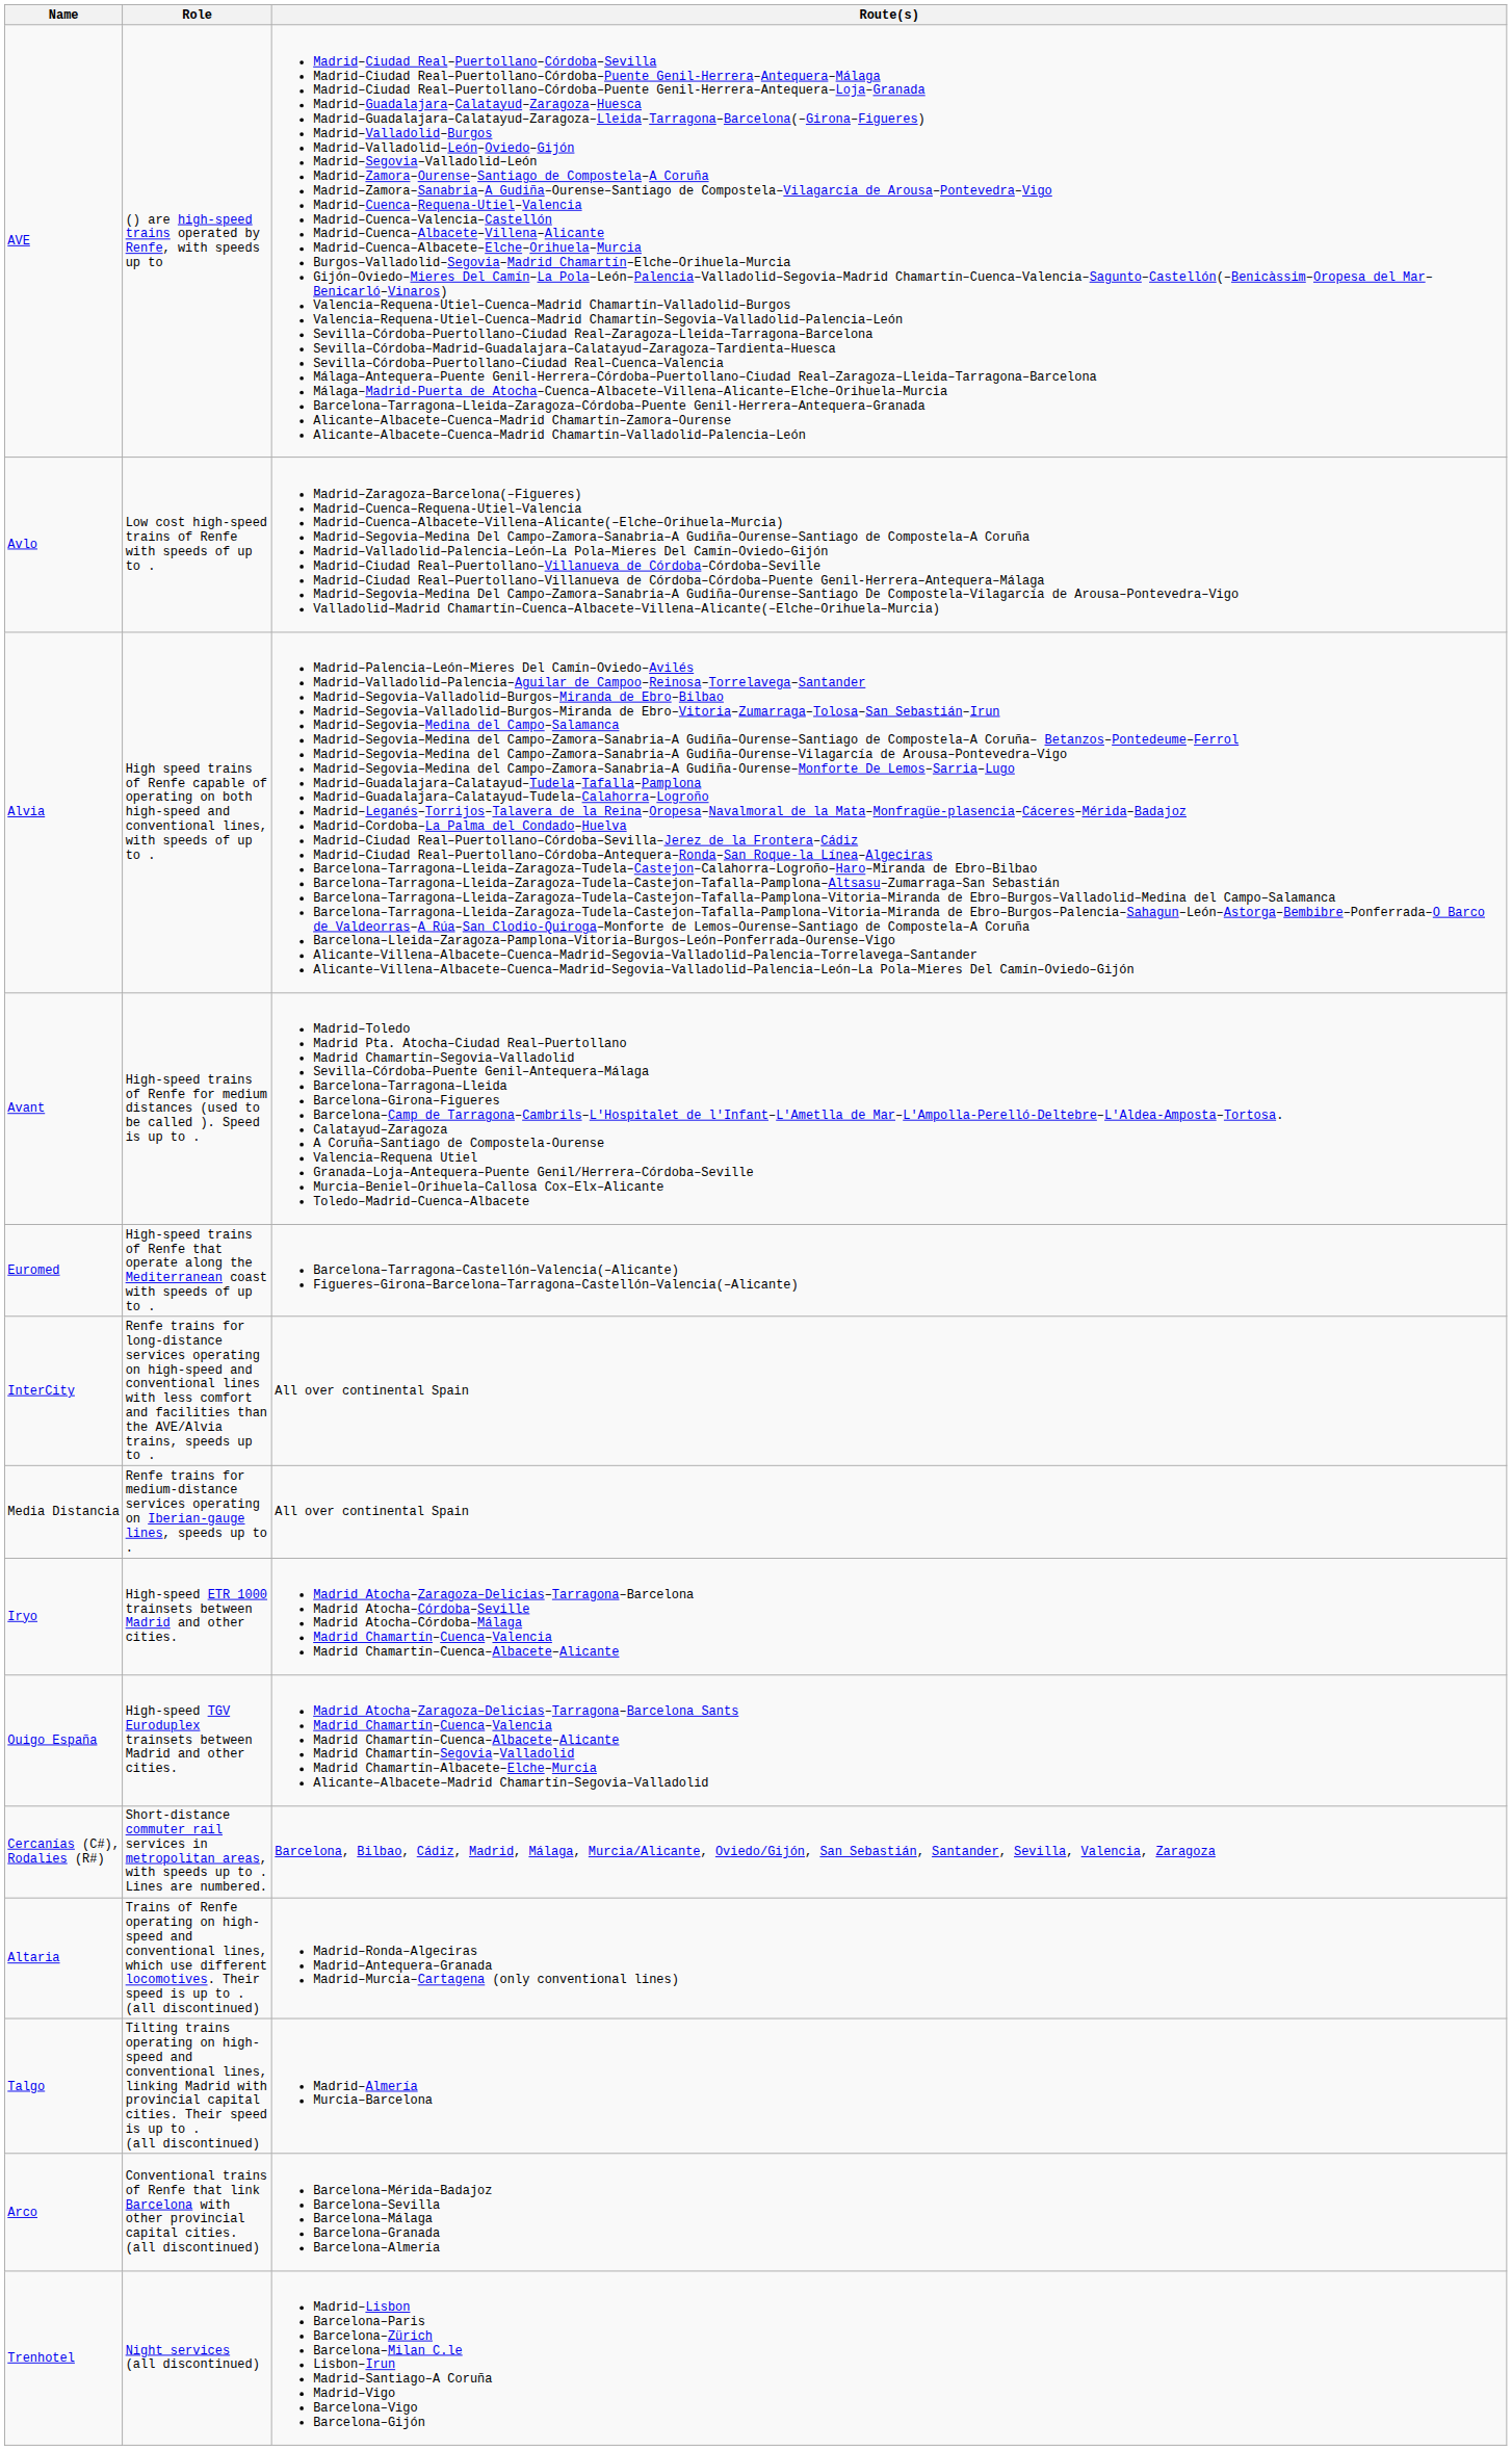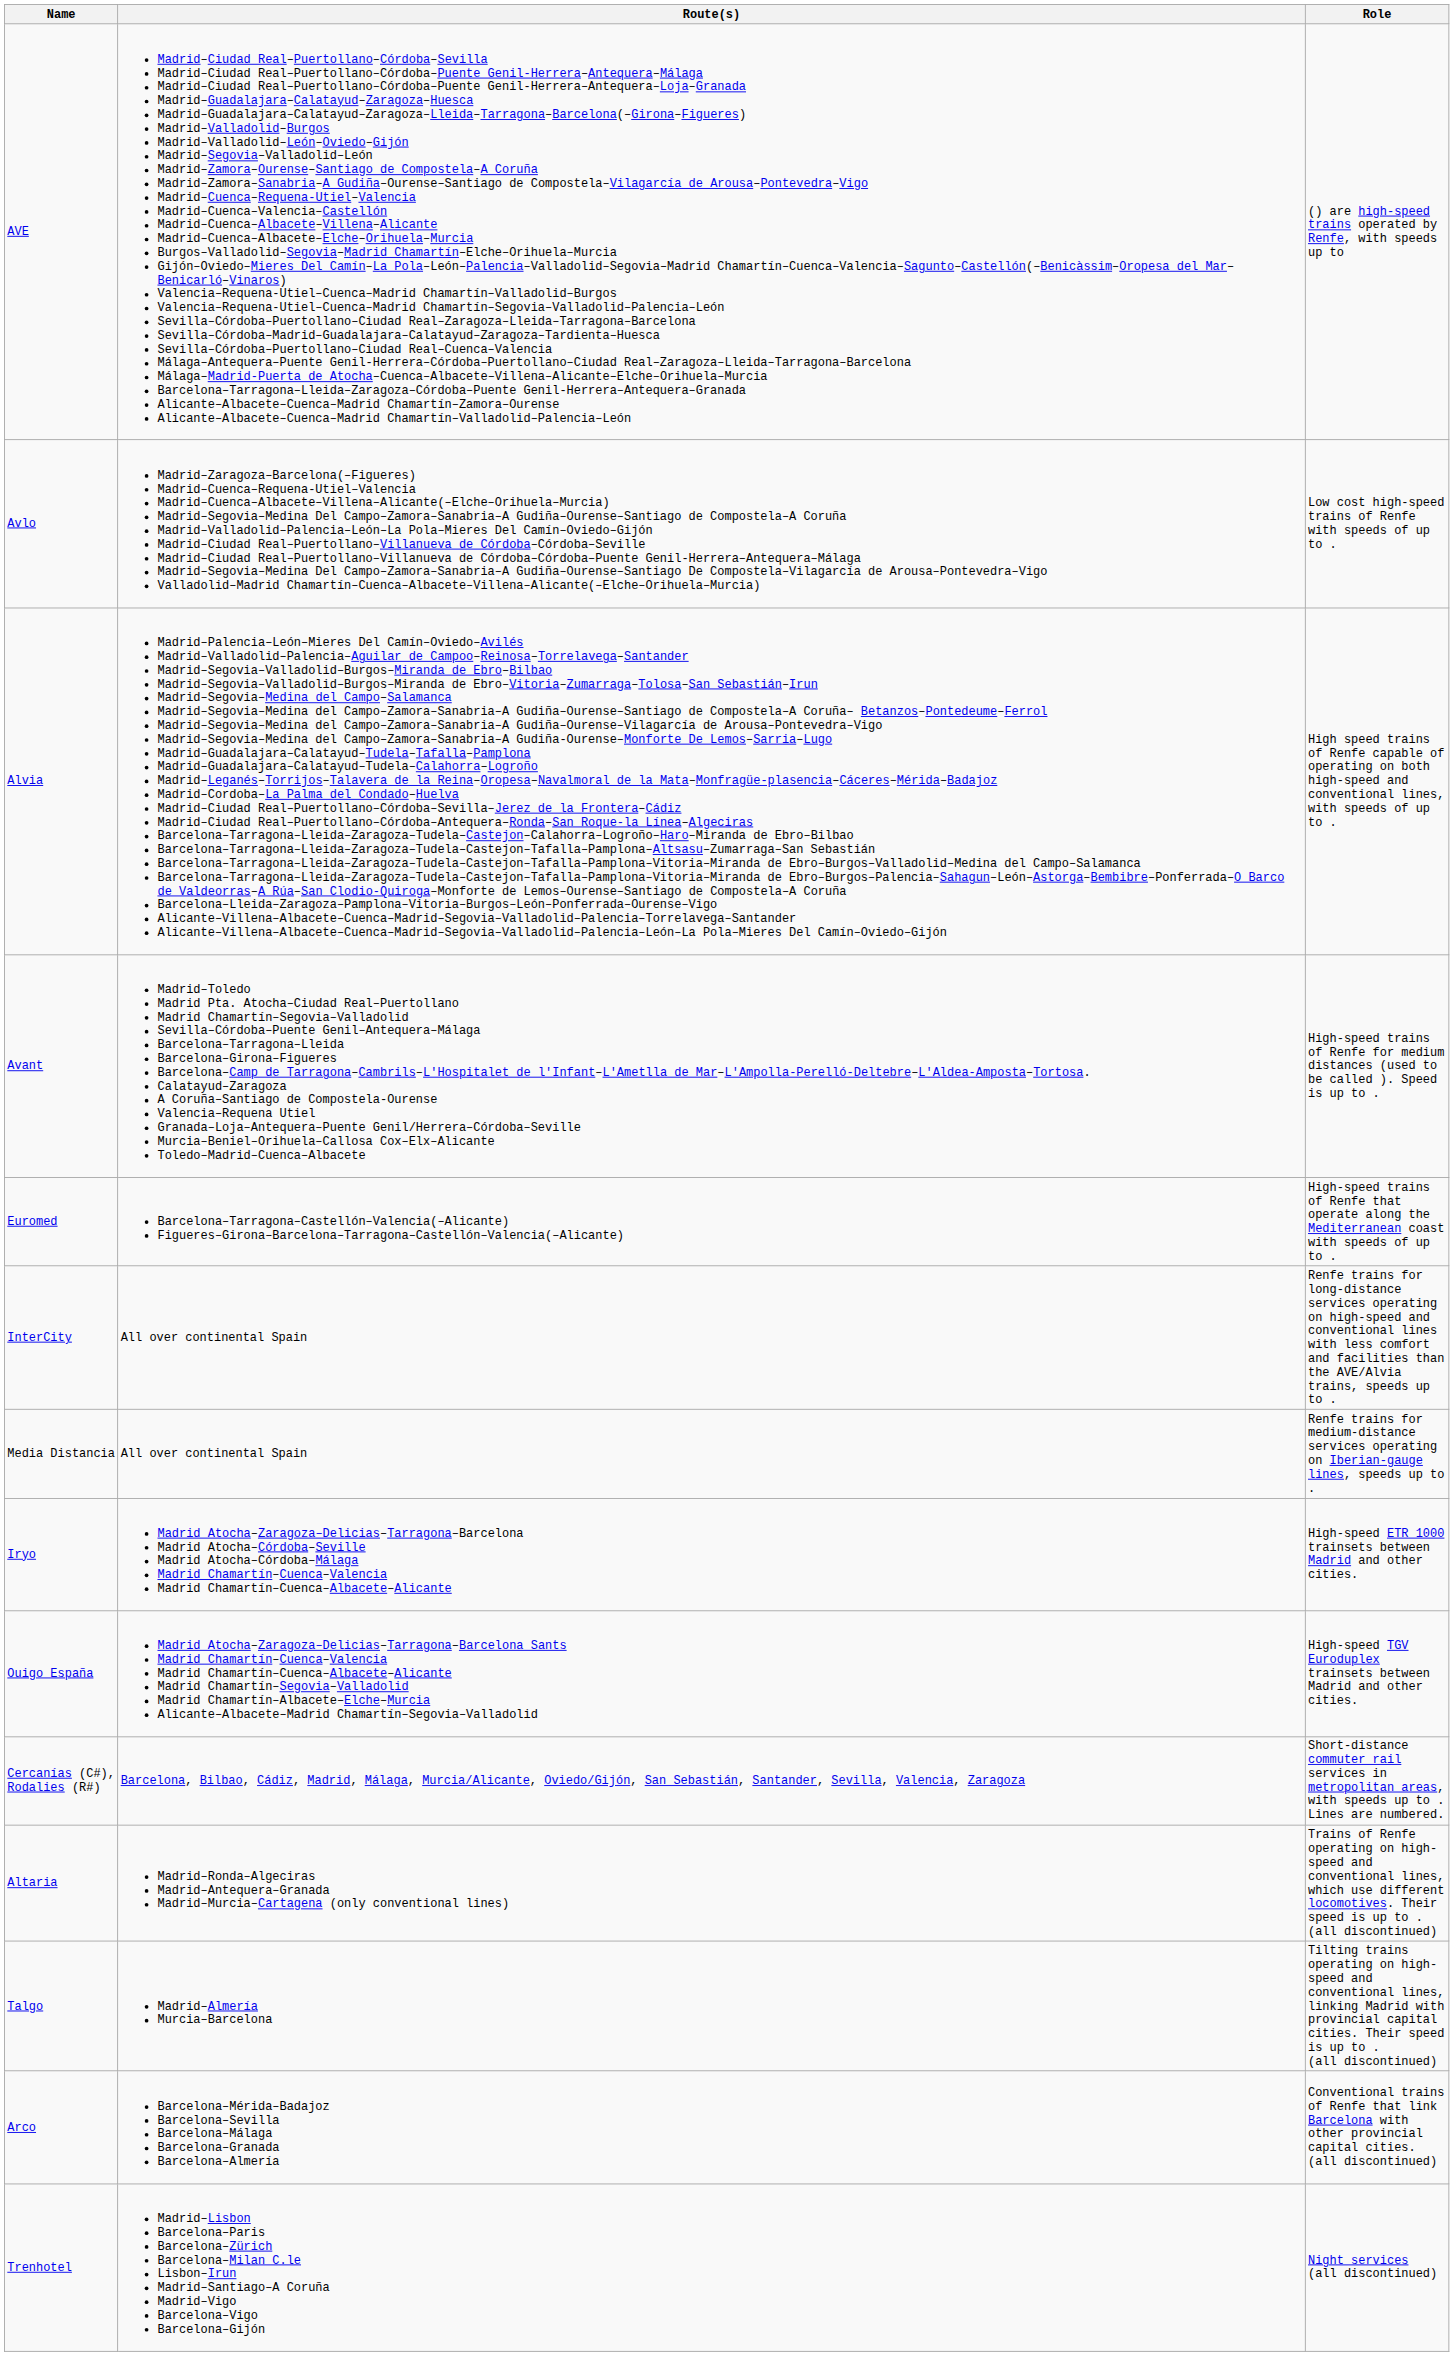columns swapped: Role <-> Route(s)
